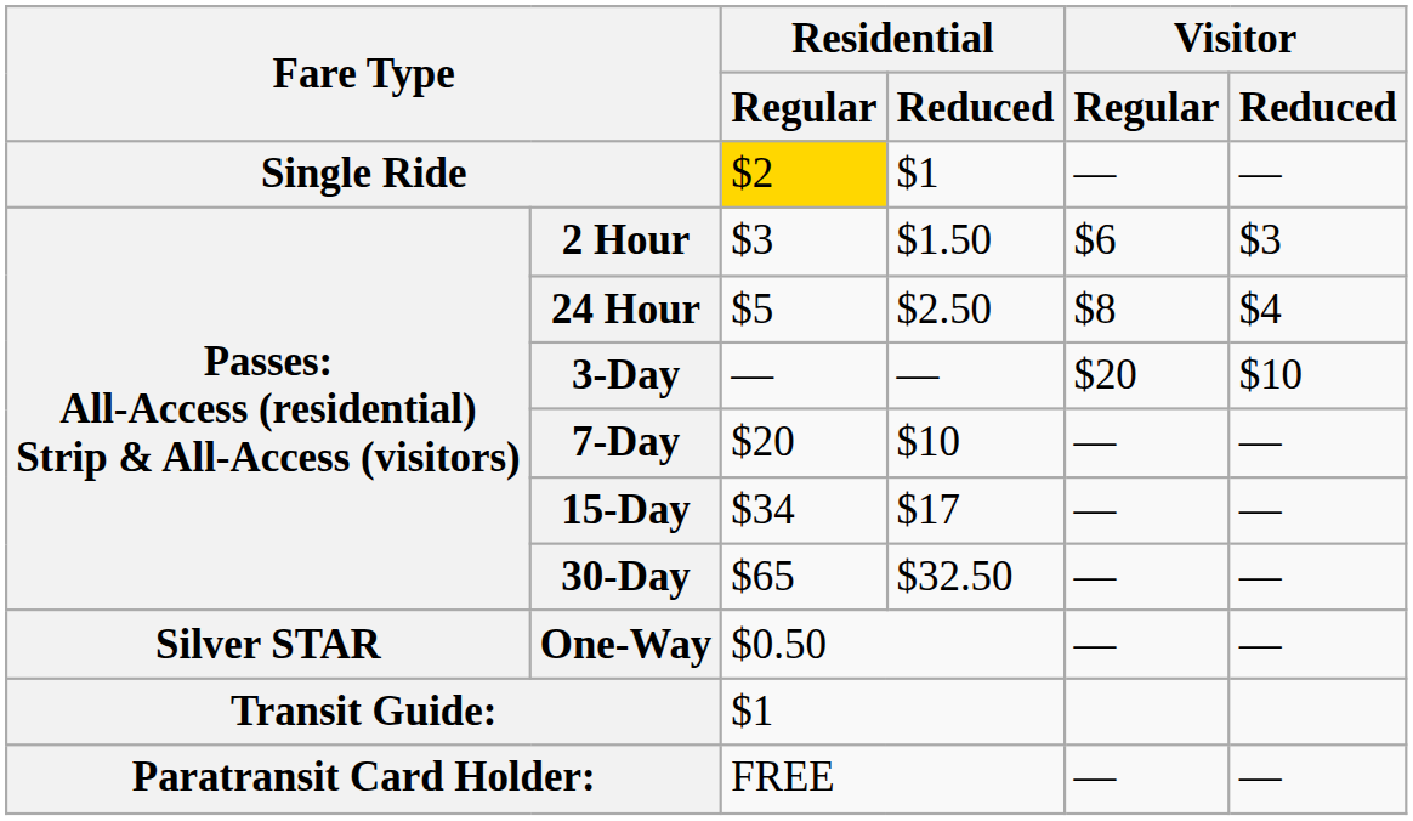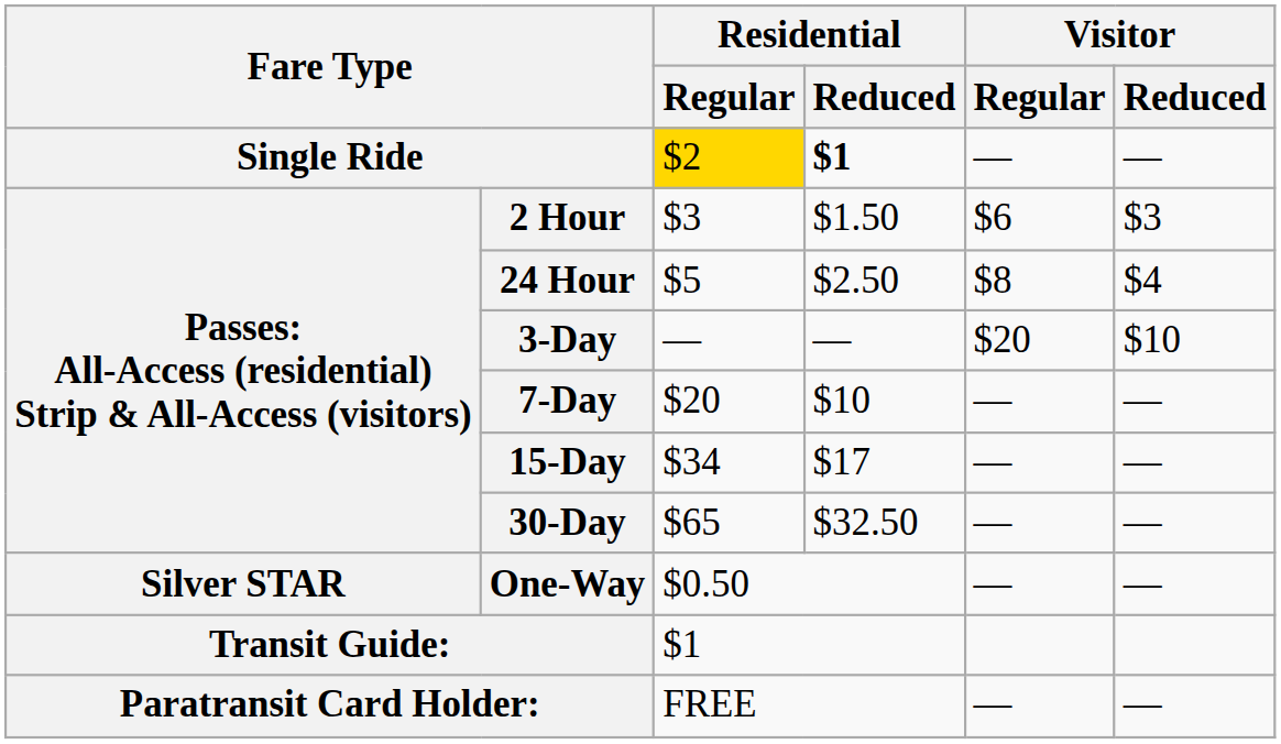Single Ride | Residential / Reduced: normal -> bold
